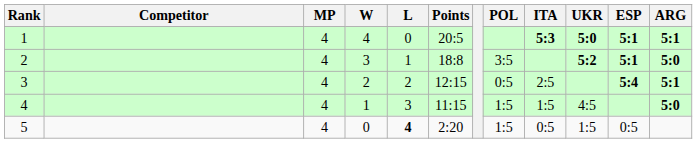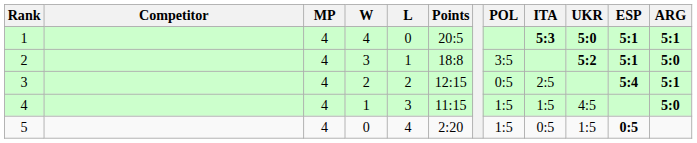5 | L: bold -> normal
5 | ESP: normal -> bold
